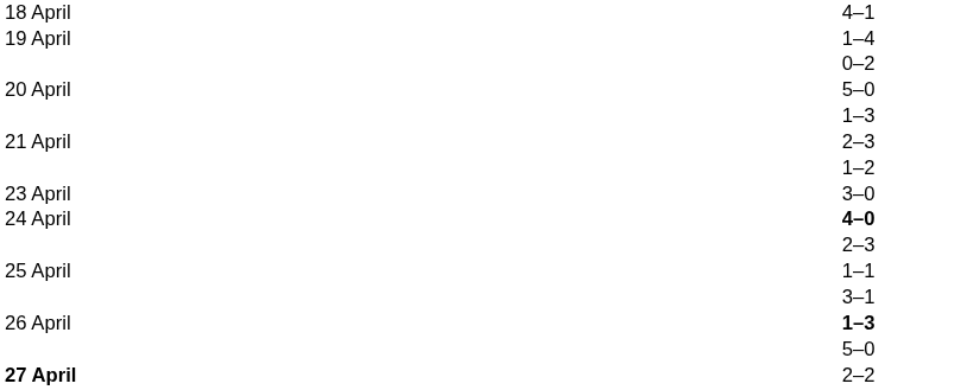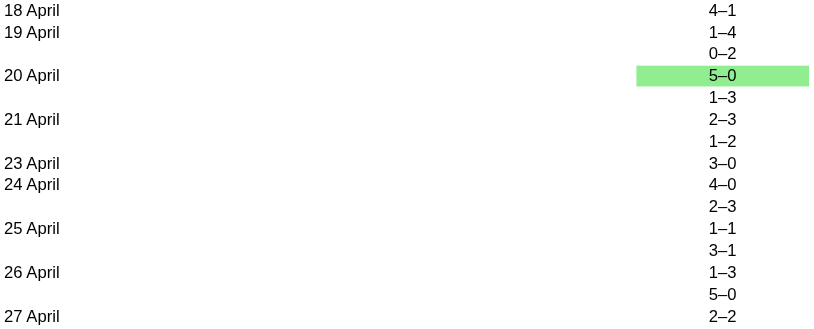20 April / 5–0 | column 2: no background -> lightgreen background
4–0 | column 2: bold -> normal
26 April / 1–3 | column 2: bold -> normal
2–2 | column 1: bold -> normal
